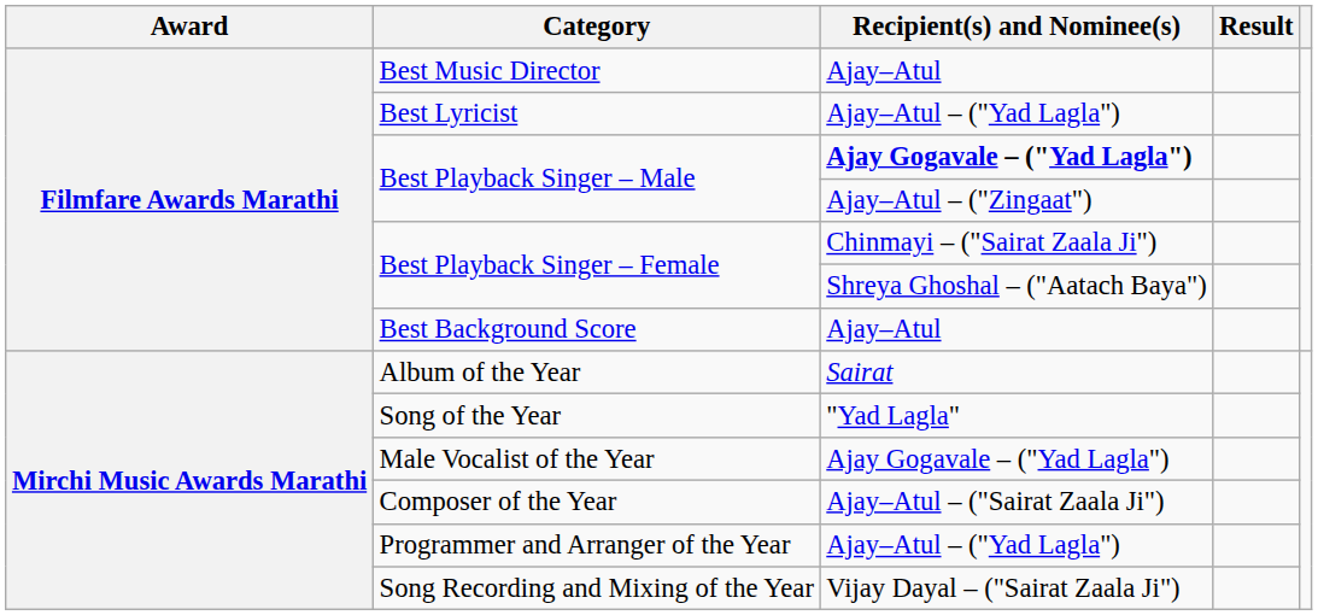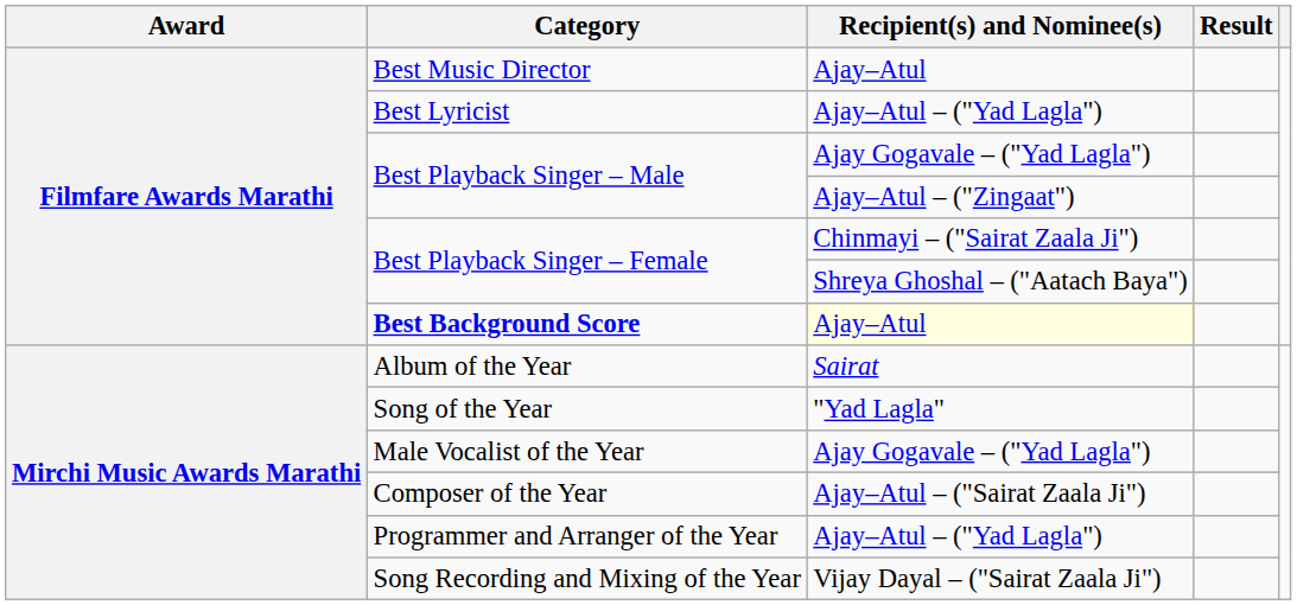Best Playback Singer – Male / Ajay Gogavale – ("Yad Lagla") | Recipient(s) and Nominee(s): bold -> normal
Best Background Score | Category: normal -> bold
Best Background Score | Recipient(s) and Nominee(s): no background -> lightyellow background
